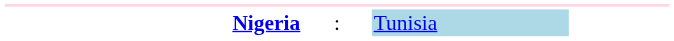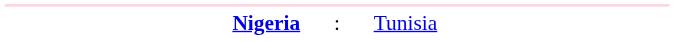Nigeria | column 3: lightblue background -> no background
